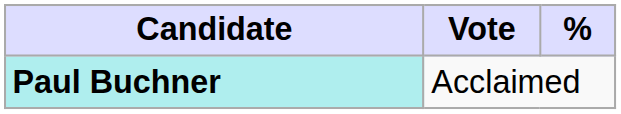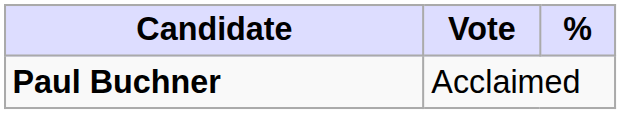Paul Buchner | Candidate: paleturquoise background -> no background
